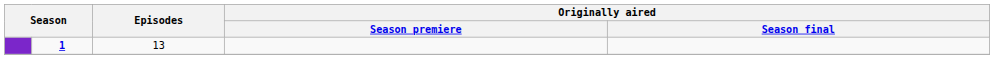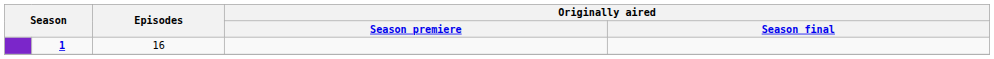row 3 | Episodes: 13 -> 16
